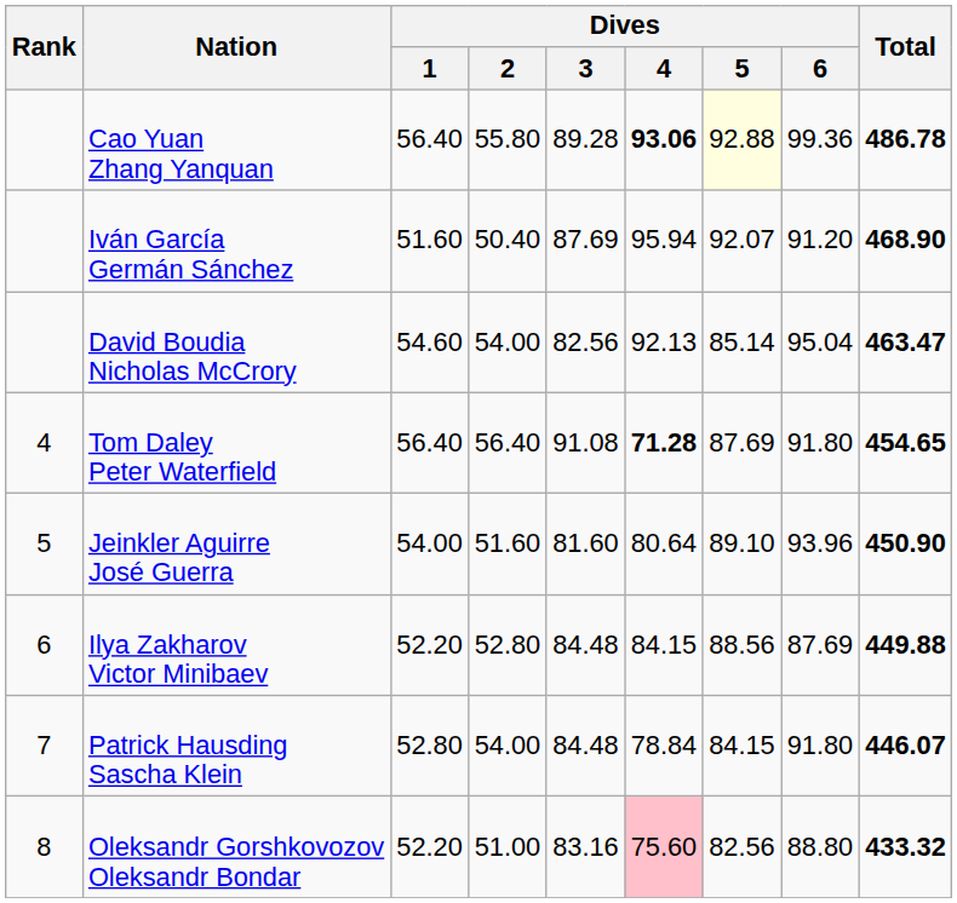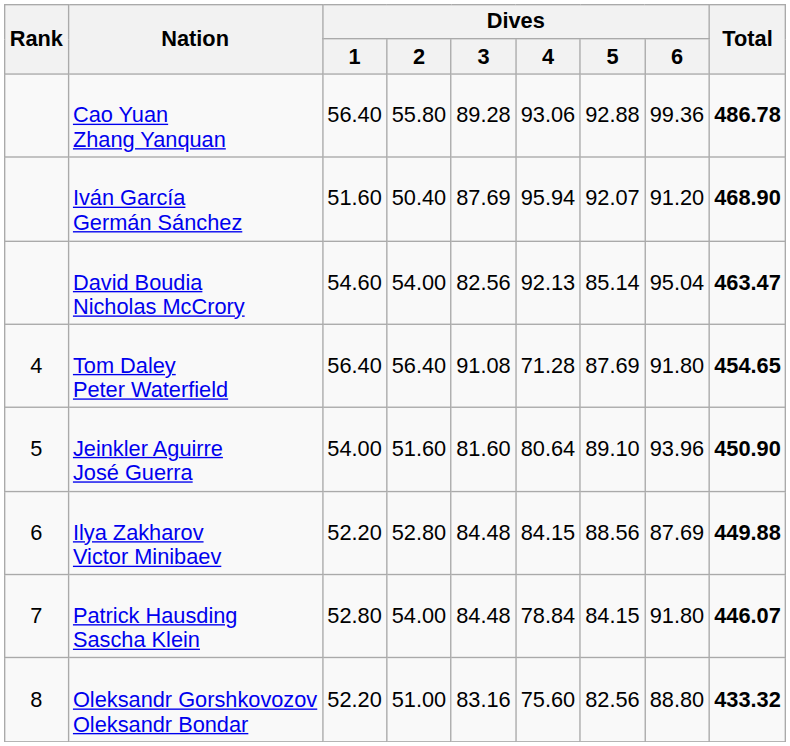Cao Yuan Zhang Yanquan | Dives / 4: bold -> normal
Cao Yuan Zhang Yanquan | Dives / 5: lightyellow background -> no background
Tom Daley Peter Waterfield | Dives / 4: bold -> normal
Oleksandr Gorshkovozov Oleksandr Bondar | Dives / 4: pink background -> no background
